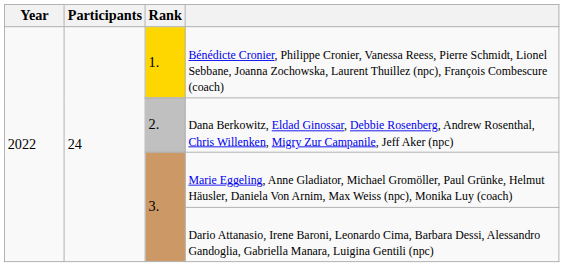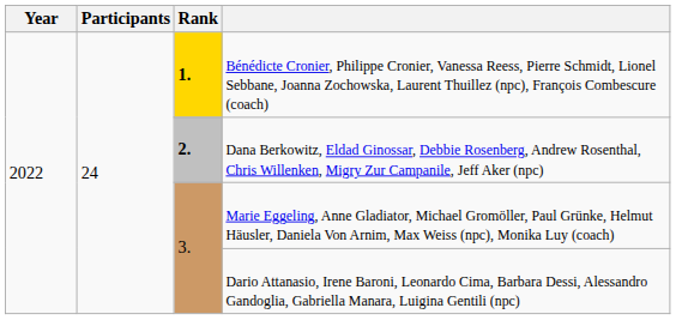row 2 | Rank: normal -> bold
row 3 | Rank: normal -> bold
